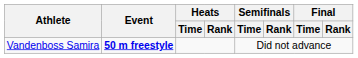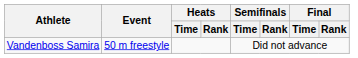Vandenboss Samira | Event: bold -> normal
